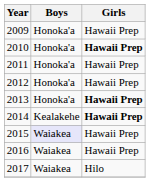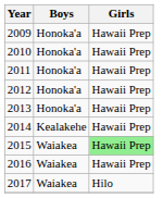2010 | Girls: bold -> normal
2013 | Girls: bold -> normal
2014 | Girls: bold -> normal
2015 | Boys: lavender background -> no background
2015 | Girls: no background -> lightgreen background
